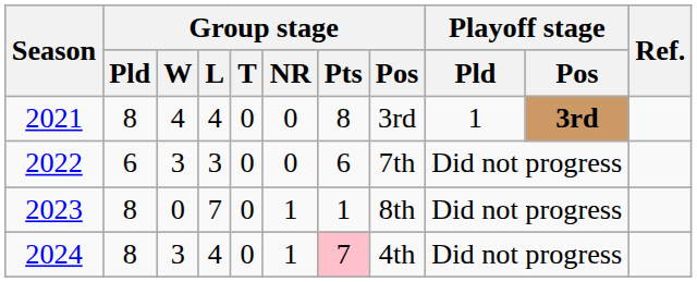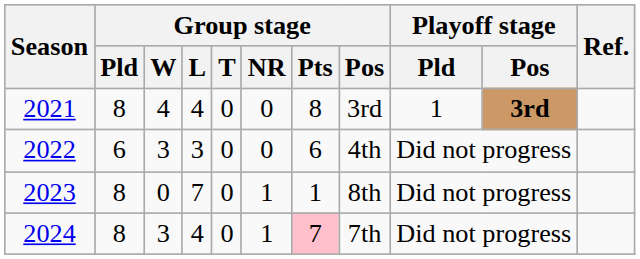2022 | Group stage / Pos: 7th -> 4th
2024 | Group stage / Pos: 4th -> 7th
